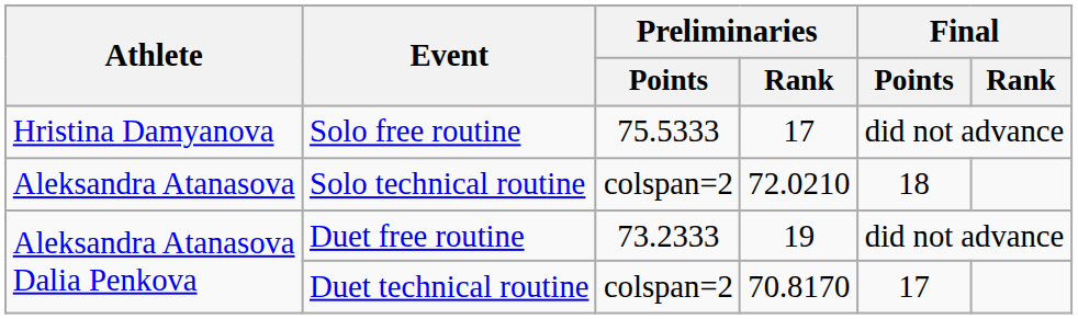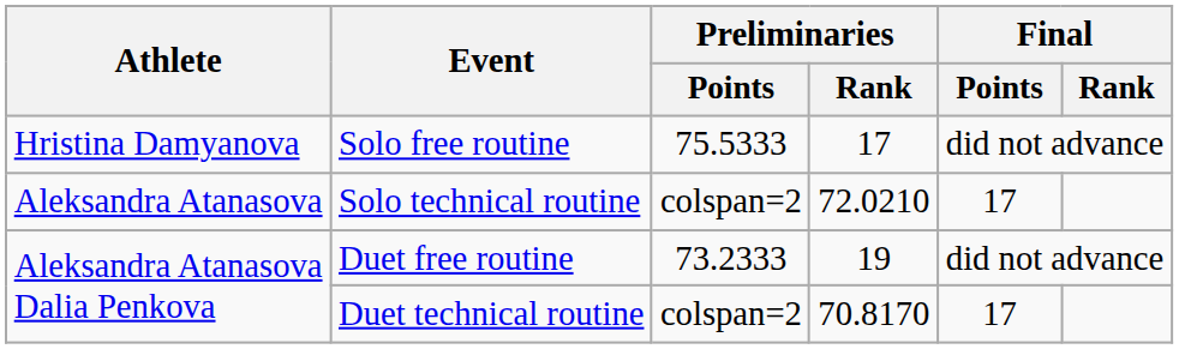Solo technical routine | Final / Points: 18 -> 17
